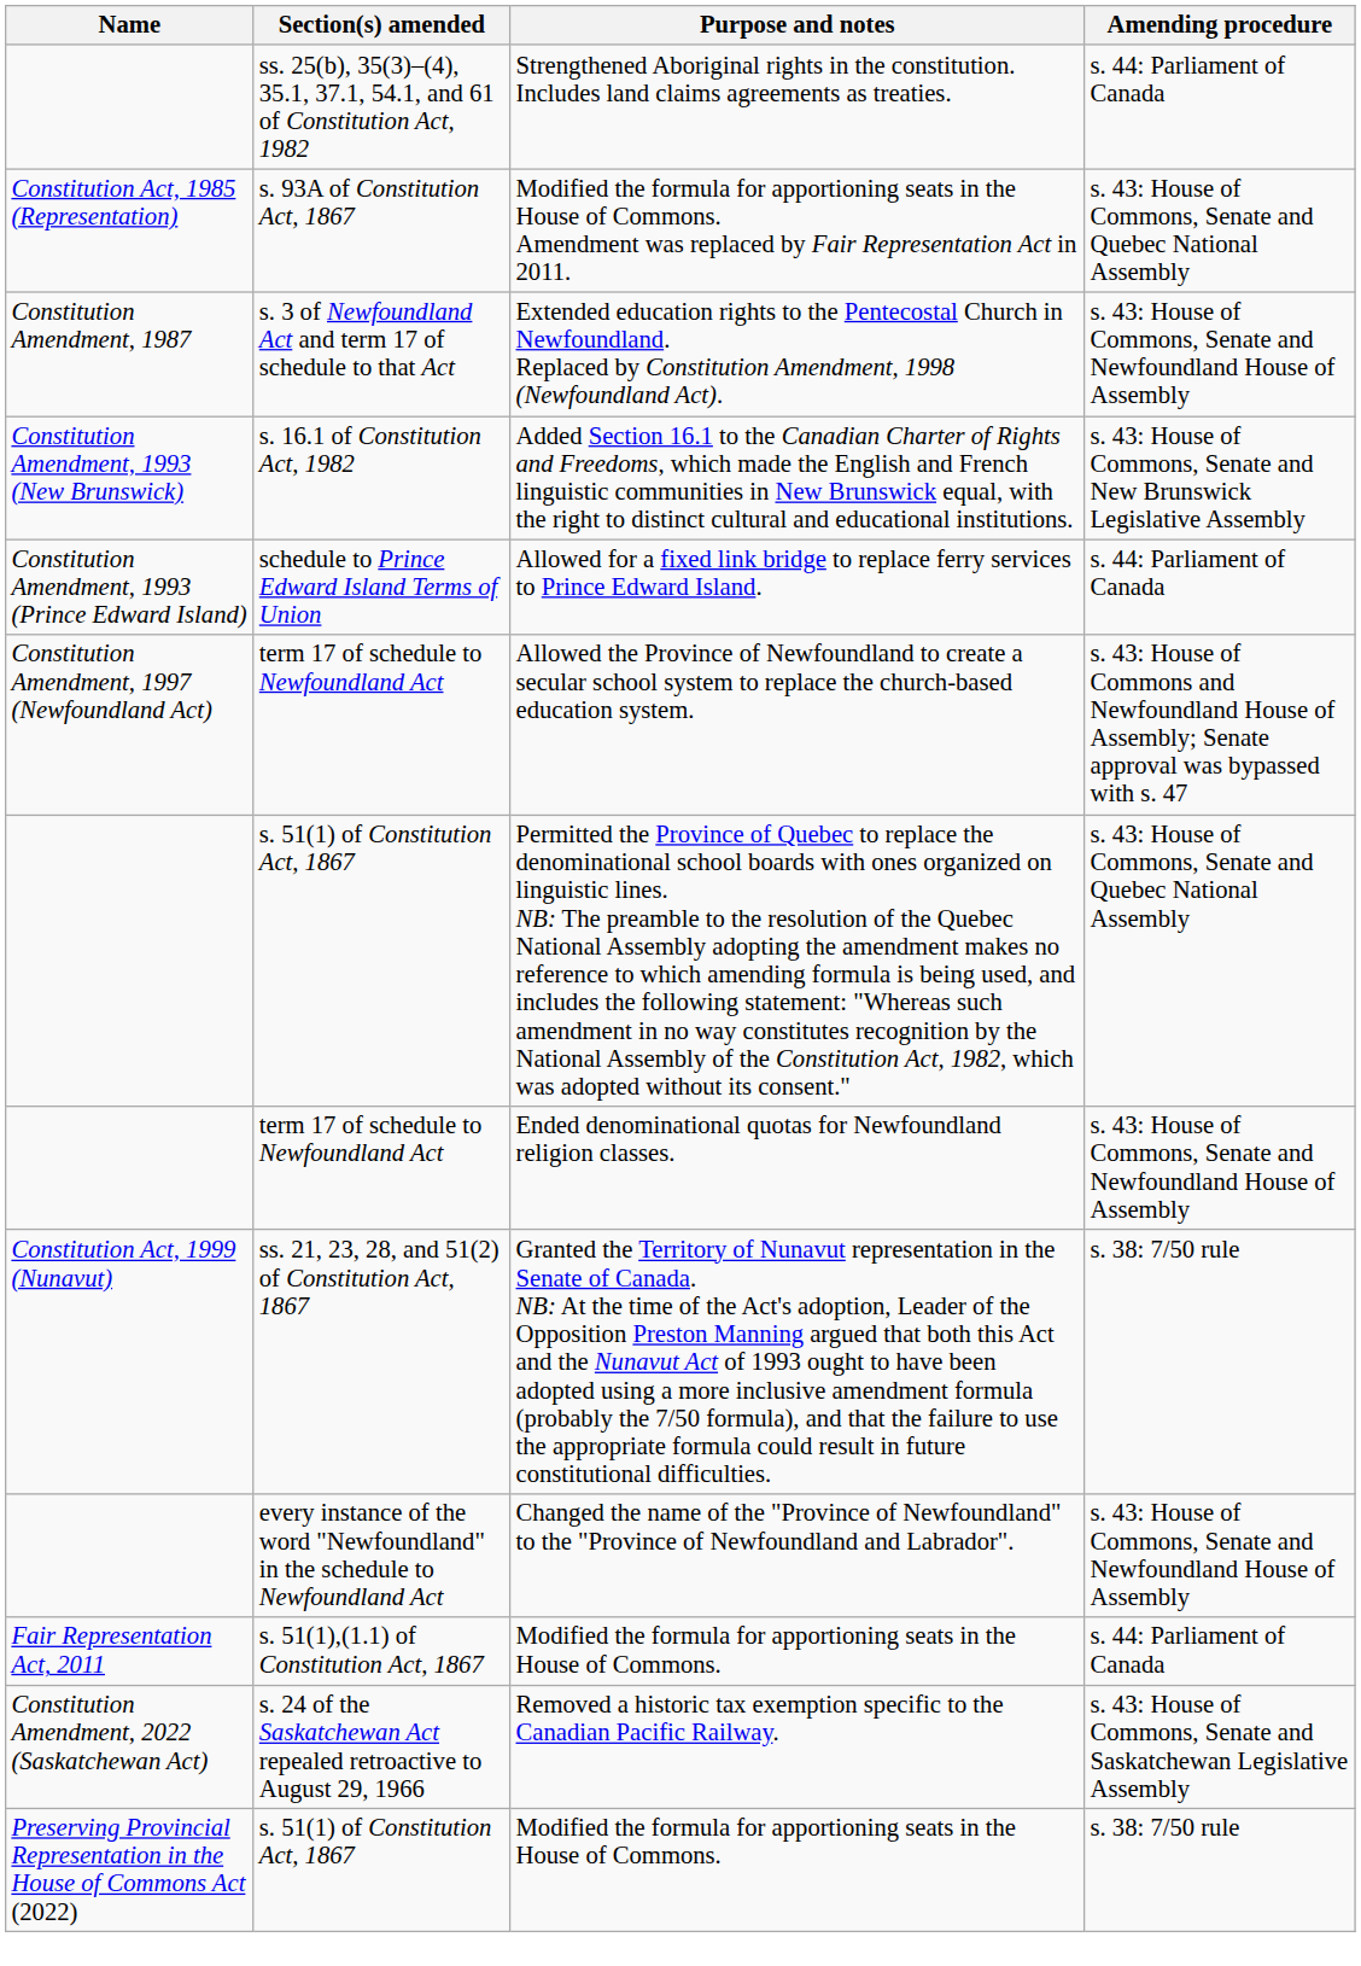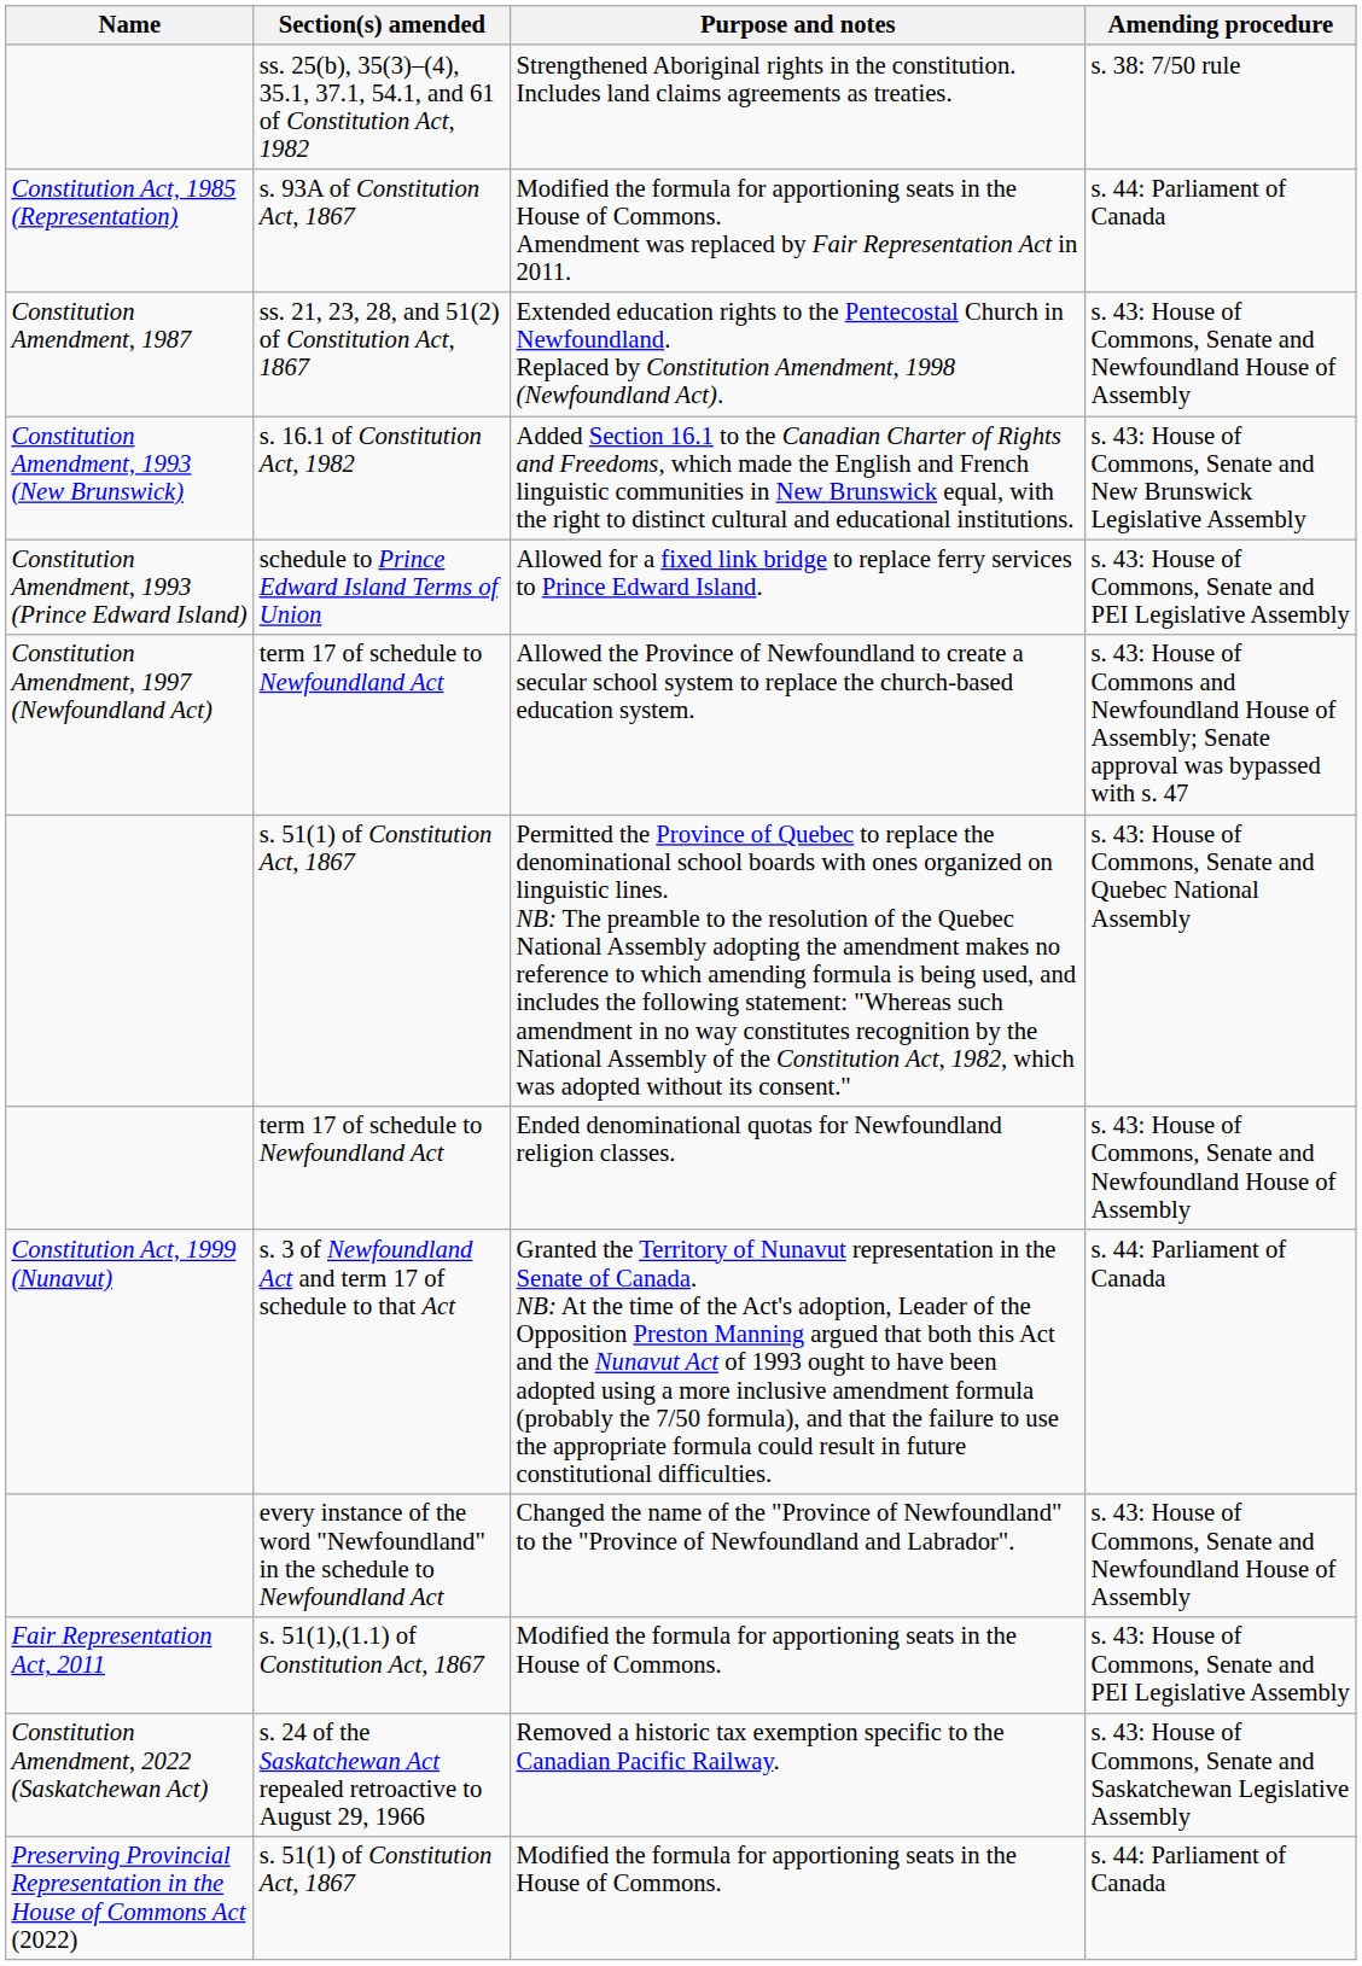row 2 | Amending procedure: s. 44: Parliament of Canada -> s. 38: 7/50 rule
row 3 | Amending procedure: s. 43: House of Commons, Senate and Quebec National Assembly -> s. 44: Parliament of Canada
row 4 | Section(s) amended: s. 3 of Newfoundland Act and term 17 of schedule to that Act -> ss. 21, 23, 28, and 51(2) of Constitution Act, 1867
row 6 | Amending procedure: s. 44: Parliament of Canada -> s. 43: House of Commons, Senate and PEI Legislative Assembly
row 10 | Section(s) amended: ss. 21, 23, 28, and 51(2) of Constitution Act, 1867 -> s. 3 of Newfoundland Act and term 17 of schedule to that Act
row 10 | Amending procedure: s. 38: 7/50 rule -> s. 44: Parliament of Canada
row 12 | Amending procedure: s. 44: Parliament of Canada -> s. 43: House of Commons, Senate and PEI Legislative Assembly
row 14 | Amending procedure: s. 38: 7/50 rule -> s. 44: Parliament of Canada
